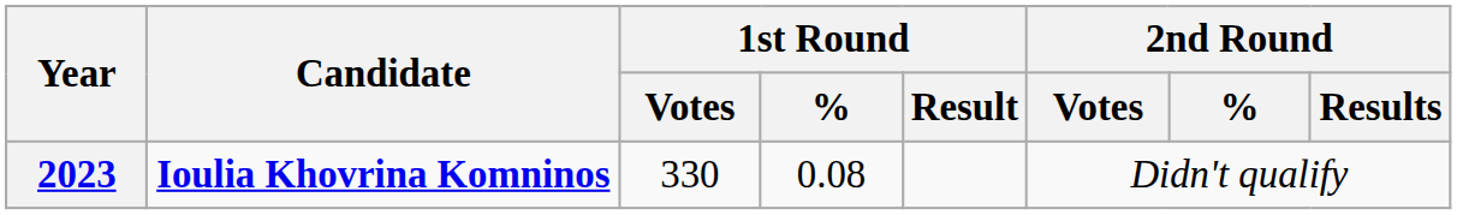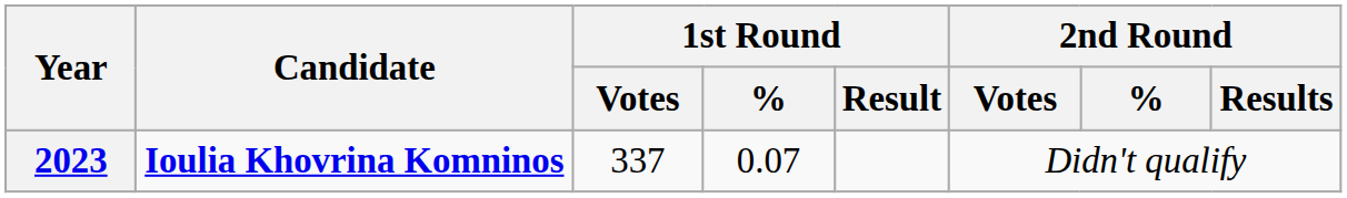2023 | 1st Round / Votes: 330 -> 337
2023 | 1st Round / %: 0.08 -> 0.07
